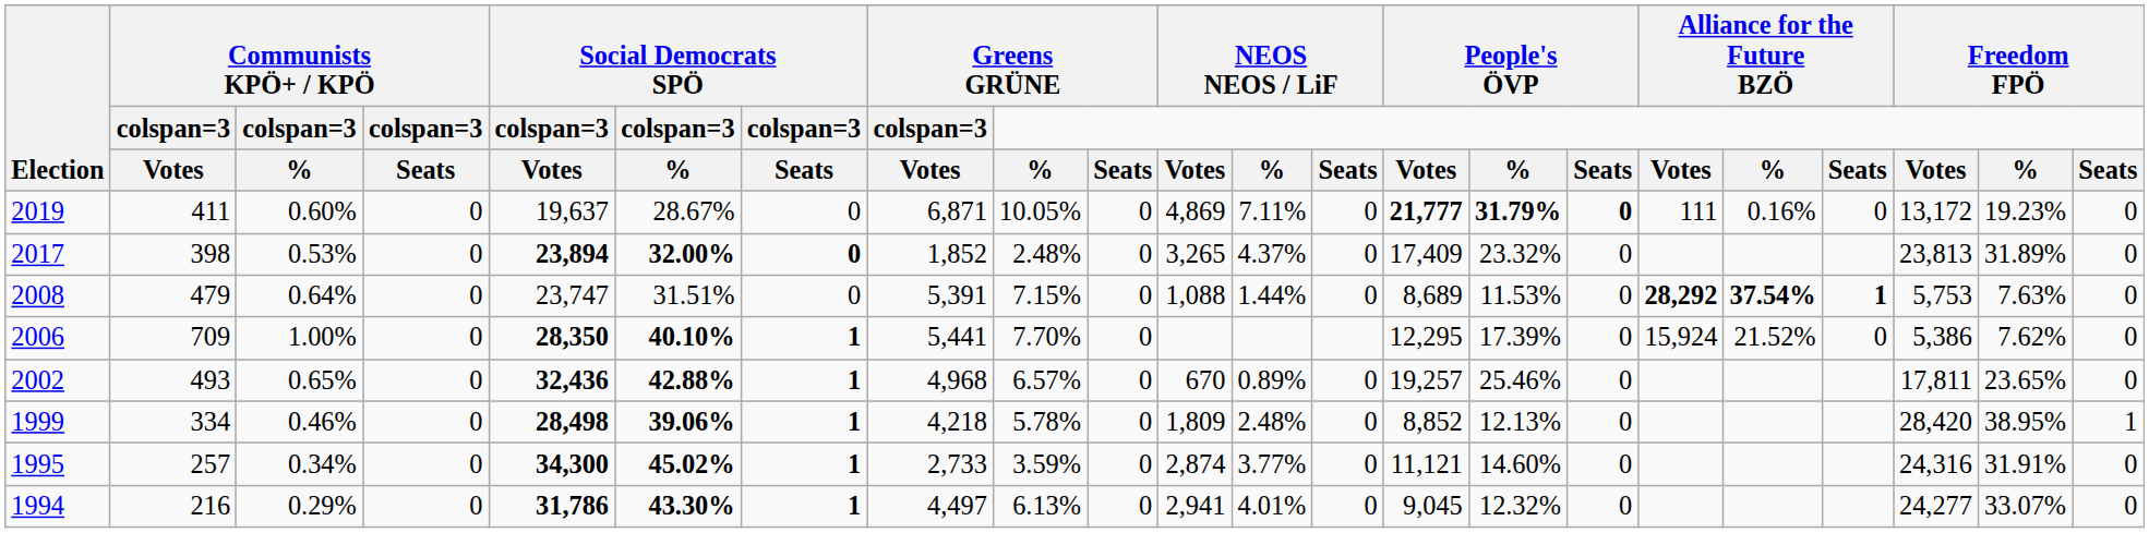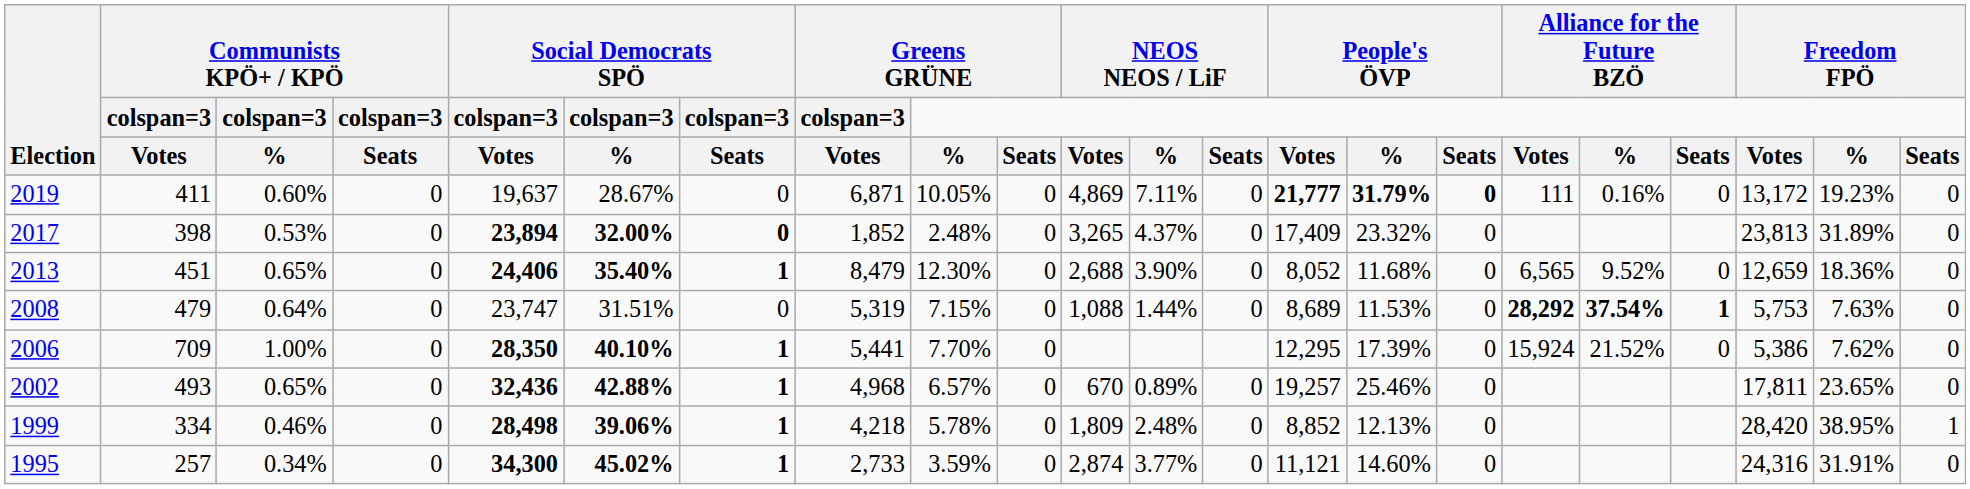+ row: 2013 | 451 | 0.65% | 0 | 24,406 | 35.40% | 1 | 8,479 | 12.30% | 0 | 2,688 | 3.90% | 0 | 8,052 | 11.68% | 0 | 6,565 | 9.52% | 0 | 12,659 | 18.36% | 0
2008 | Greens GRÜNE / colspan=3 / Votes: 5,391 -> 5,319
- row: 1994 | 216 | 0.29% | 0 | 31,786 | 43.30% | 1 | 4,497 | 6.13% | 0 | 2,941 | 4.01% | 0 | 9,045 | 12.32% | 0 | 24,277 | 33.07% | 0
